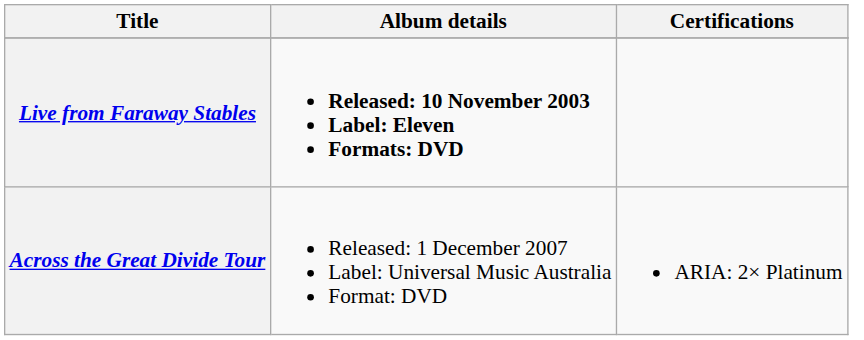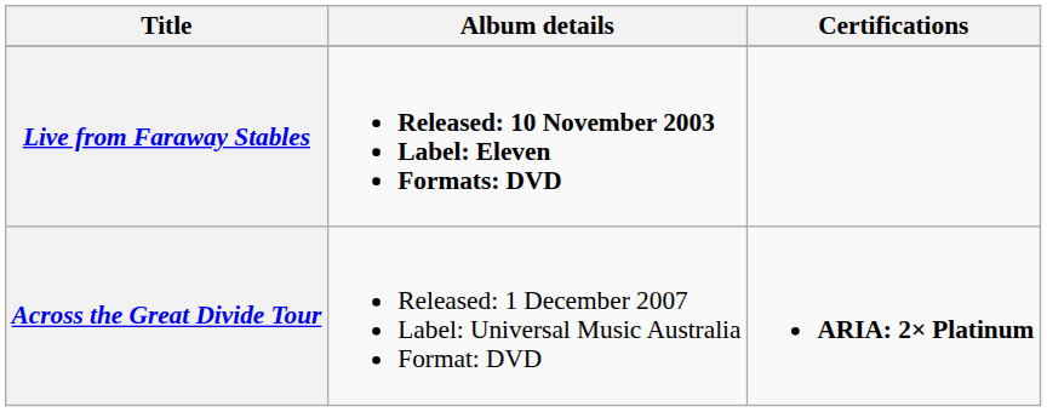Across the Great Divide Tour | column 3: normal -> bold
